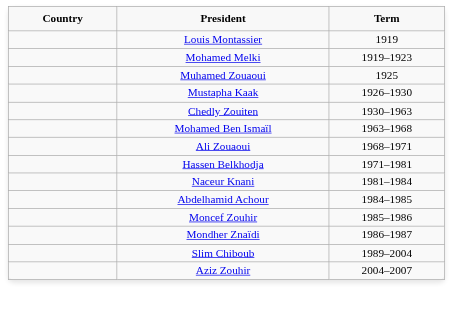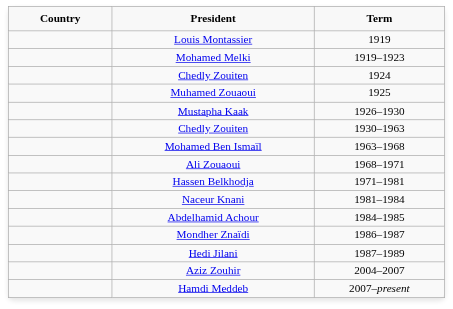+ row: Chedly Zouiten | 1924
- row: Moncef Zouhir | 1985–1986
+ row: Hedi Jilani | 1987–1989
- row: Slim Chiboub | 1989–2004
+ row: Hamdi Meddeb | 2007–present
